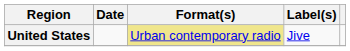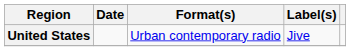United States | Format(s): khaki background -> no background
